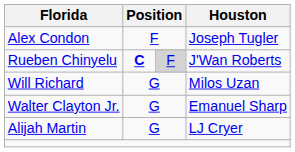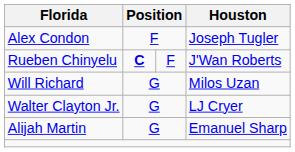Rueben Chinyelu | column 3: lightgrey background -> no background
Walter Clayton Jr. | Houston: Emanuel Sharp -> LJ Cryer
Alijah Martin | Houston: LJ Cryer -> Emanuel Sharp
